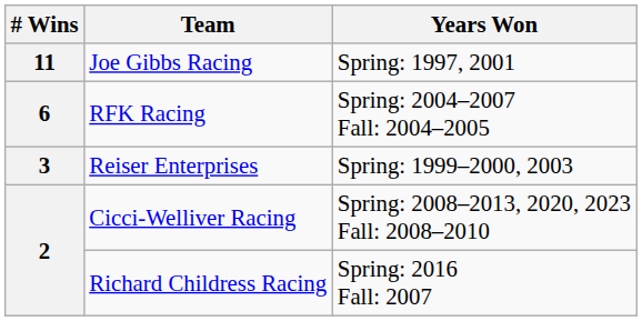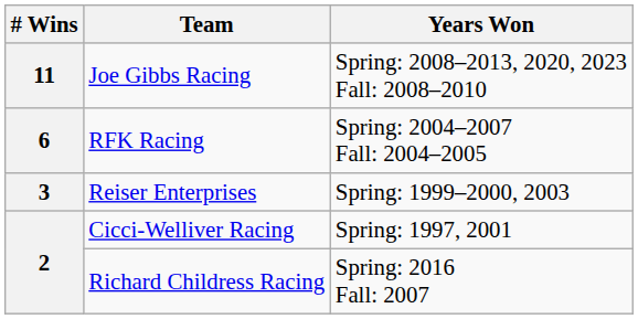Joe Gibbs Racing | Years Won: Spring: 1997, 2001 -> Spring: 2008–2013, 2020, 2023 Fall: 2008–2010
Cicci-Welliver Racing | Years Won: Spring: 2008–2013, 2020, 2023 Fall: 2008–2010 -> Spring: 1997, 2001
